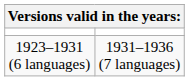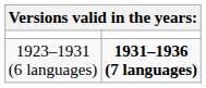1923–1931 (6 languages) | column 2: normal -> bold
